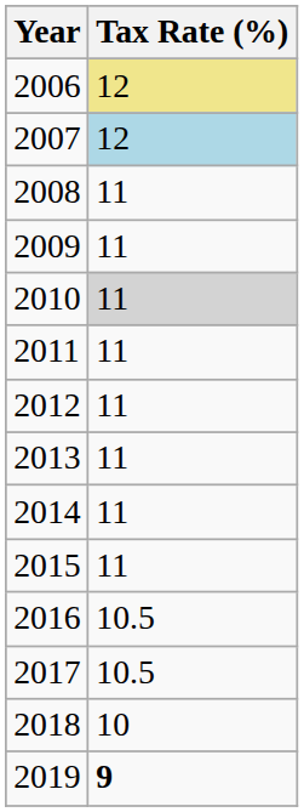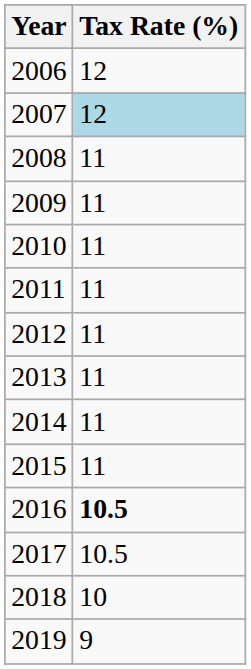2006 | Tax Rate (%): khaki background -> no background
2010 | Tax Rate (%): lightgrey background -> no background
2016 | Tax Rate (%): normal -> bold
2019 | Tax Rate (%): bold -> normal
